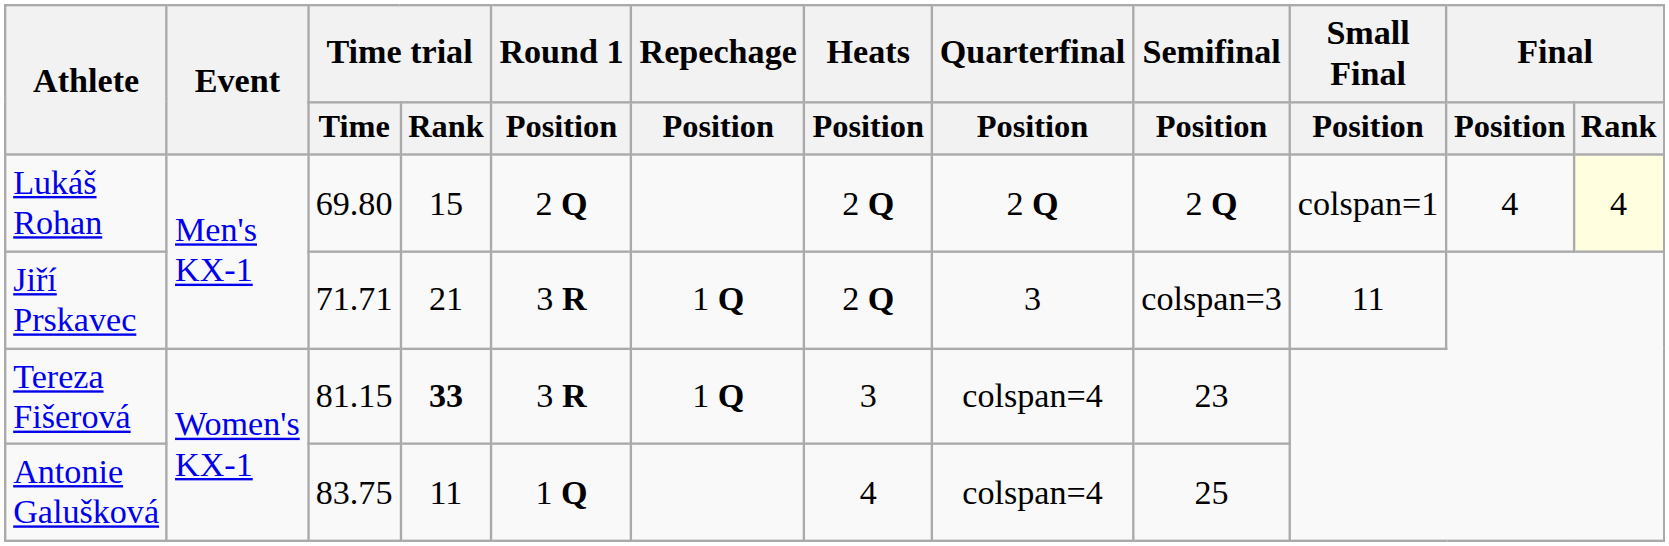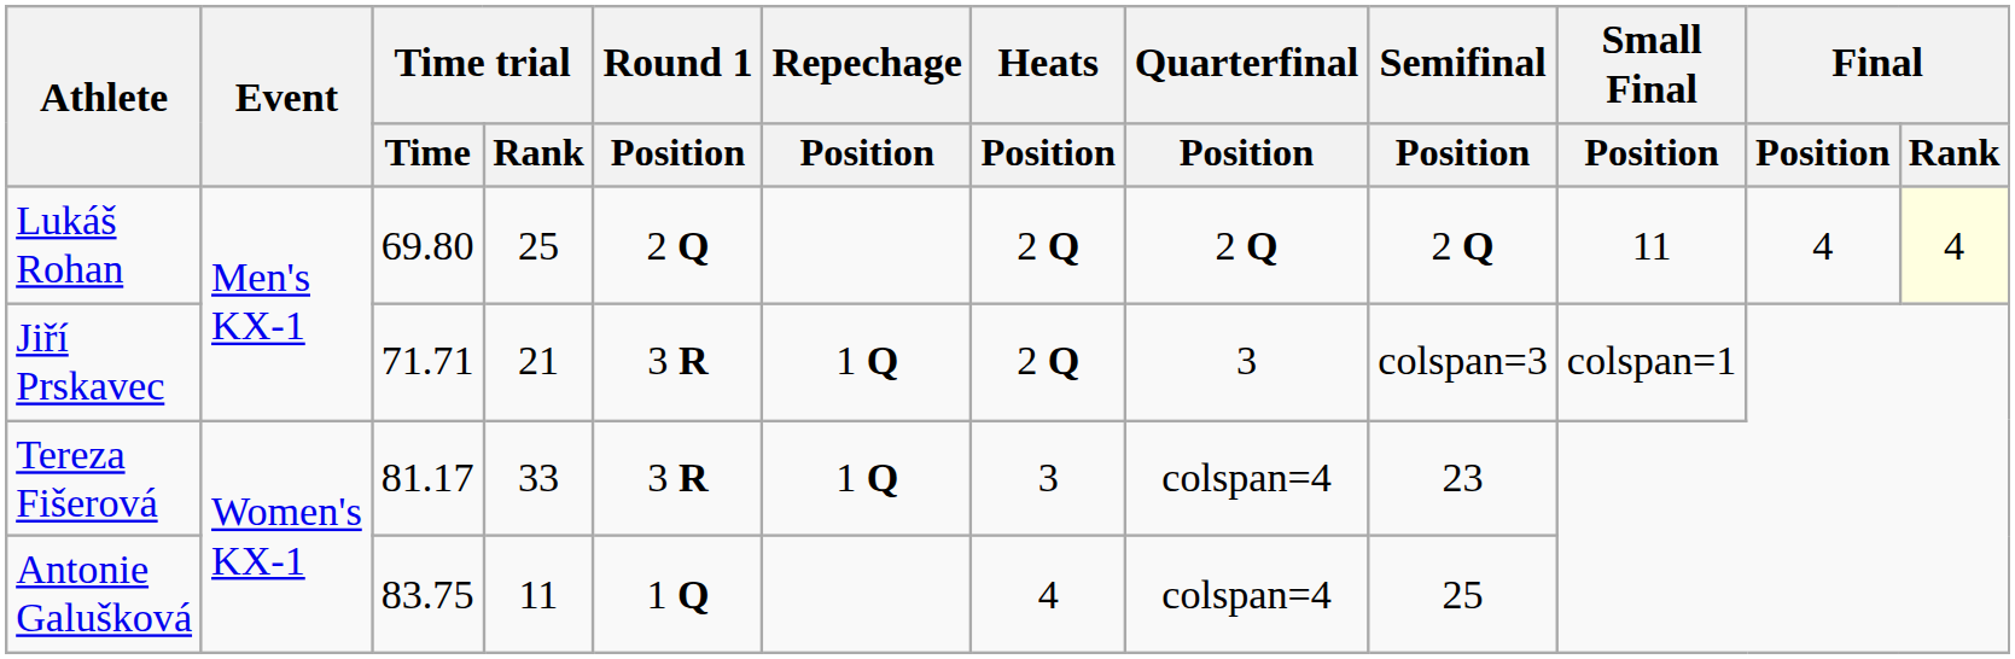Lukáš Rohan | Time trial / Rank: 15 -> 25
Lukáš Rohan | Small Final / Position: colspan=1 -> 11
Jiří Prskavec | Small Final / Position: 11 -> colspan=1
Tereza Fišerová | Time trial / Time: 81.15 -> 81.17
Tereza Fišerová | Time trial / Rank: bold -> normal
